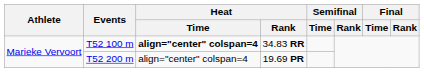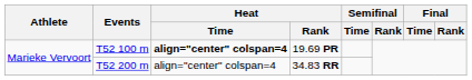T52 100 m | Heat / Rank: 34.83 RR -> 19.69 PR
T52 200 m | Heat / Rank: 19.69 PR -> 34.83 RR
